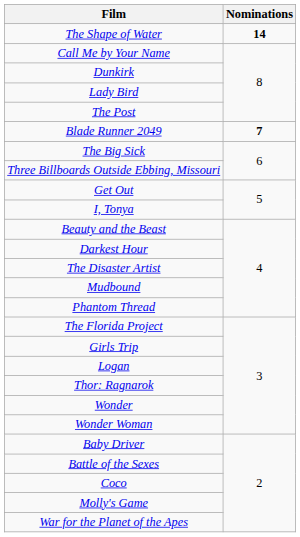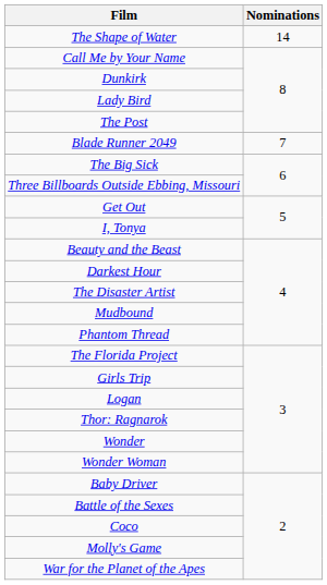The Shape of Water | Nominations: bold -> normal
Blade Runner 2049 | Nominations: bold -> normal
